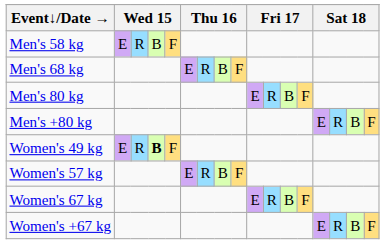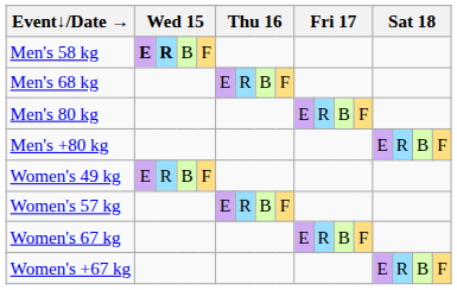Men's 58 kg | column 2: normal -> bold
Men's 58 kg | column 3: normal -> bold
Women's 49 kg | column 4: bold -> normal
